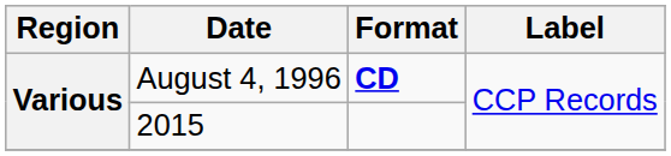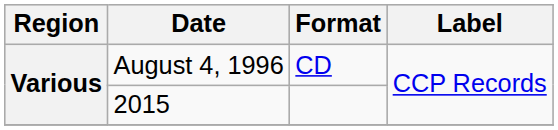August 4, 1996 | Format: bold -> normal
